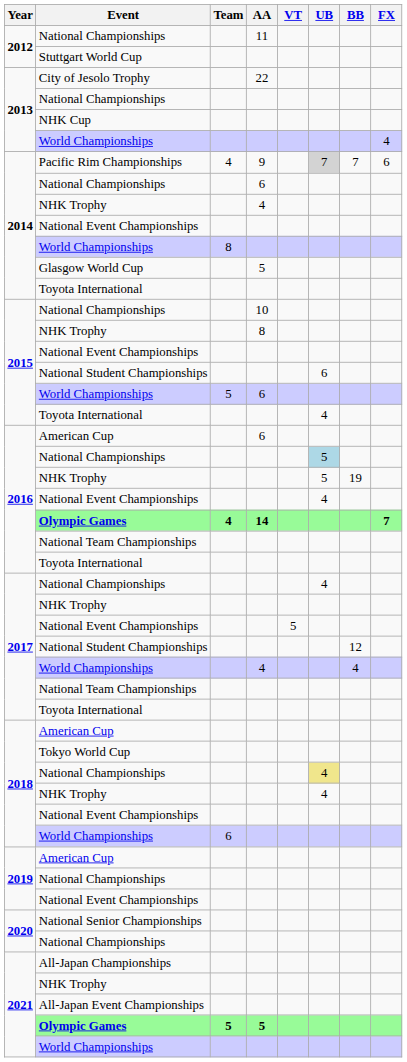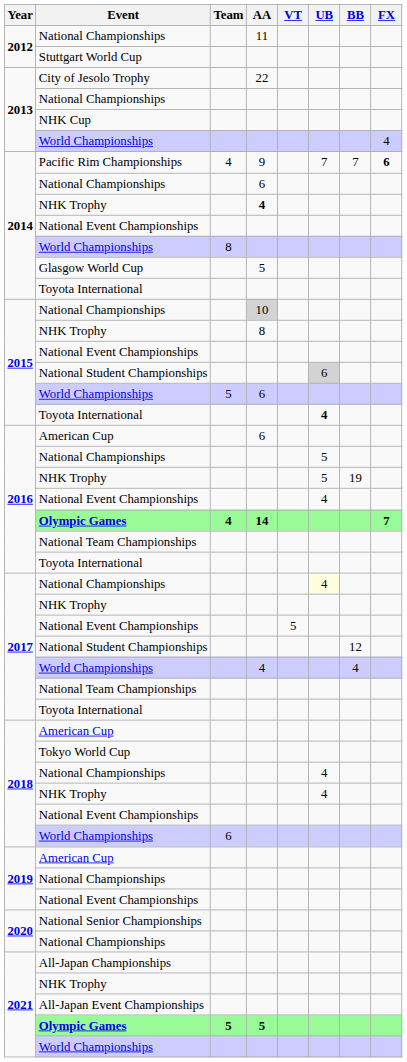Pacific Rim Championships | UB: lightgrey background -> no background
Pacific Rim Championships | FX: normal -> bold
2014 / NHK Trophy | AA: normal -> bold
2015 / National Championships | AA: no background -> lightgrey background
2015 / National Student Championships | UB: no background -> lightgrey background
2015 / Toyota International | UB: normal -> bold
2016 / National Championships | UB: lightblue background -> no background
2017 / National Championships | UB: no background -> lightyellow background
2018 / National Championships | UB: khaki background -> no background
